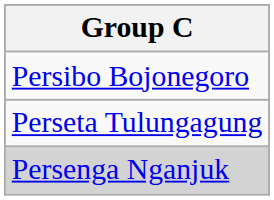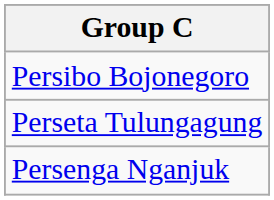row 4 | column 1: lightgrey background -> no background
